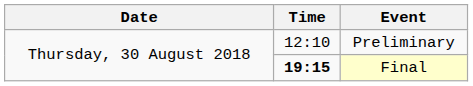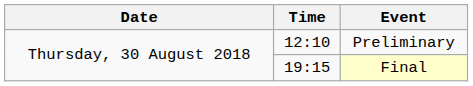Final | Time: bold -> normal
